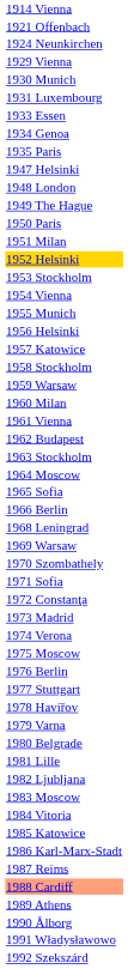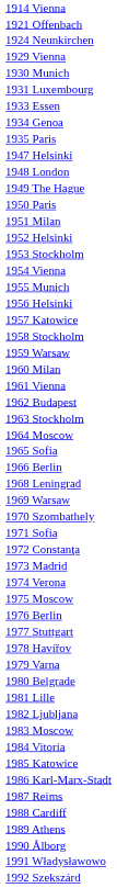1952 Helsinki | column 1: gold background -> no background
1988 Cardiff | column 1: lightsalmon background -> no background
